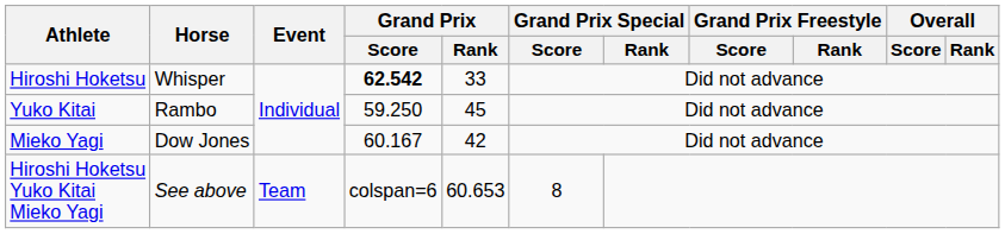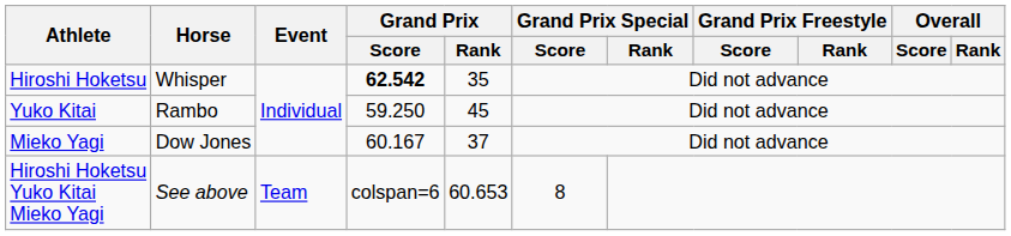Hiroshi Hoketsu | Grand Prix / Rank: 33 -> 35
Mieko Yagi | Grand Prix / Rank: 42 -> 37
